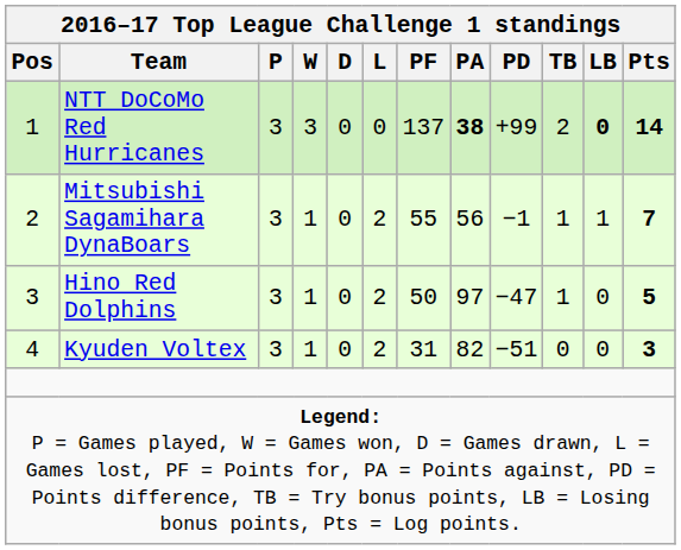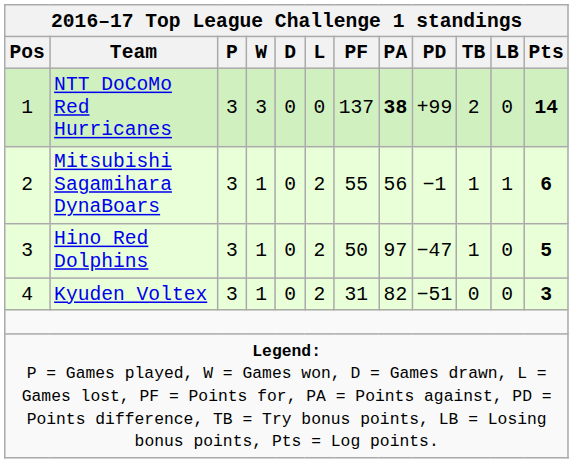NTT DoCoMo Red Hurricanes | LB: bold -> normal
Mitsubishi Sagamihara DynaBoars | Pts: 7 -> 6
